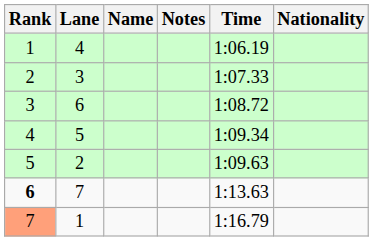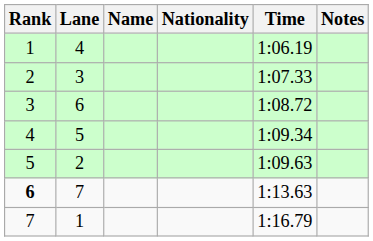columns swapped: Nationality <-> Notes
row 8 | Rank: lightsalmon background -> no background
